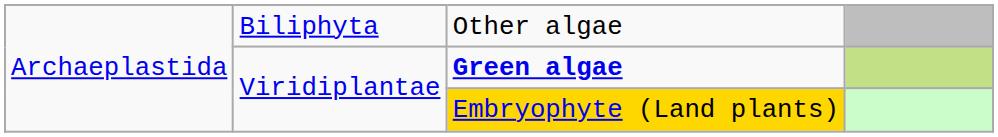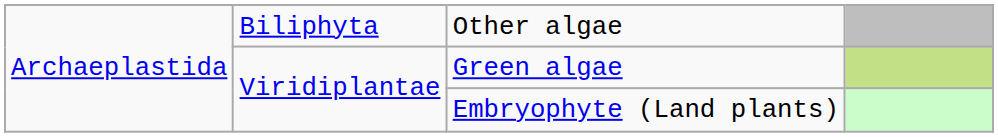Green algae | column 3: bold -> normal
Embryophyte (Land plants) | column 3: gold background -> no background
